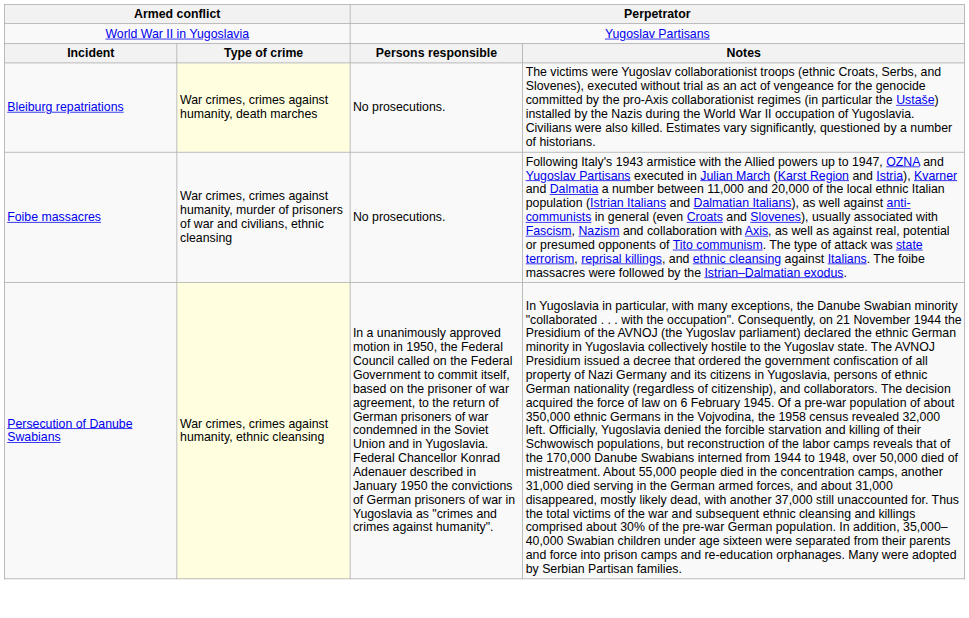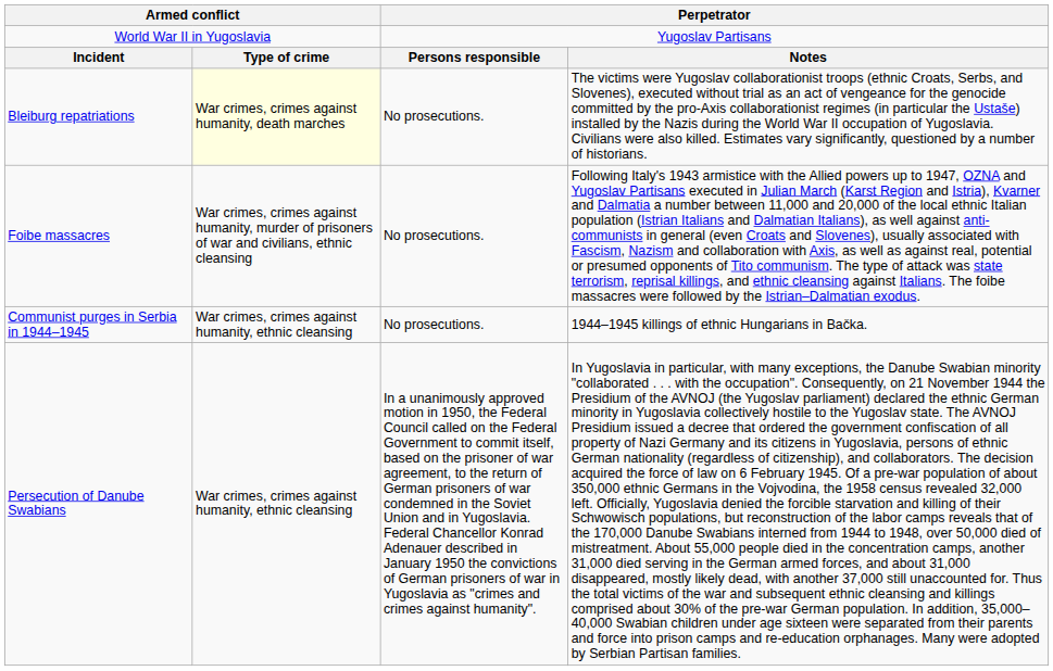+ row: Communist purges in Serbia in 1944–1945 | War crimes, crimes against humanity, ethnic cleansing | No prosecutions. | 1944–1945 killings of ethnic Hungarians in Bačka.
Persecution of Danube Swabians | column 2: lightyellow background -> no background
